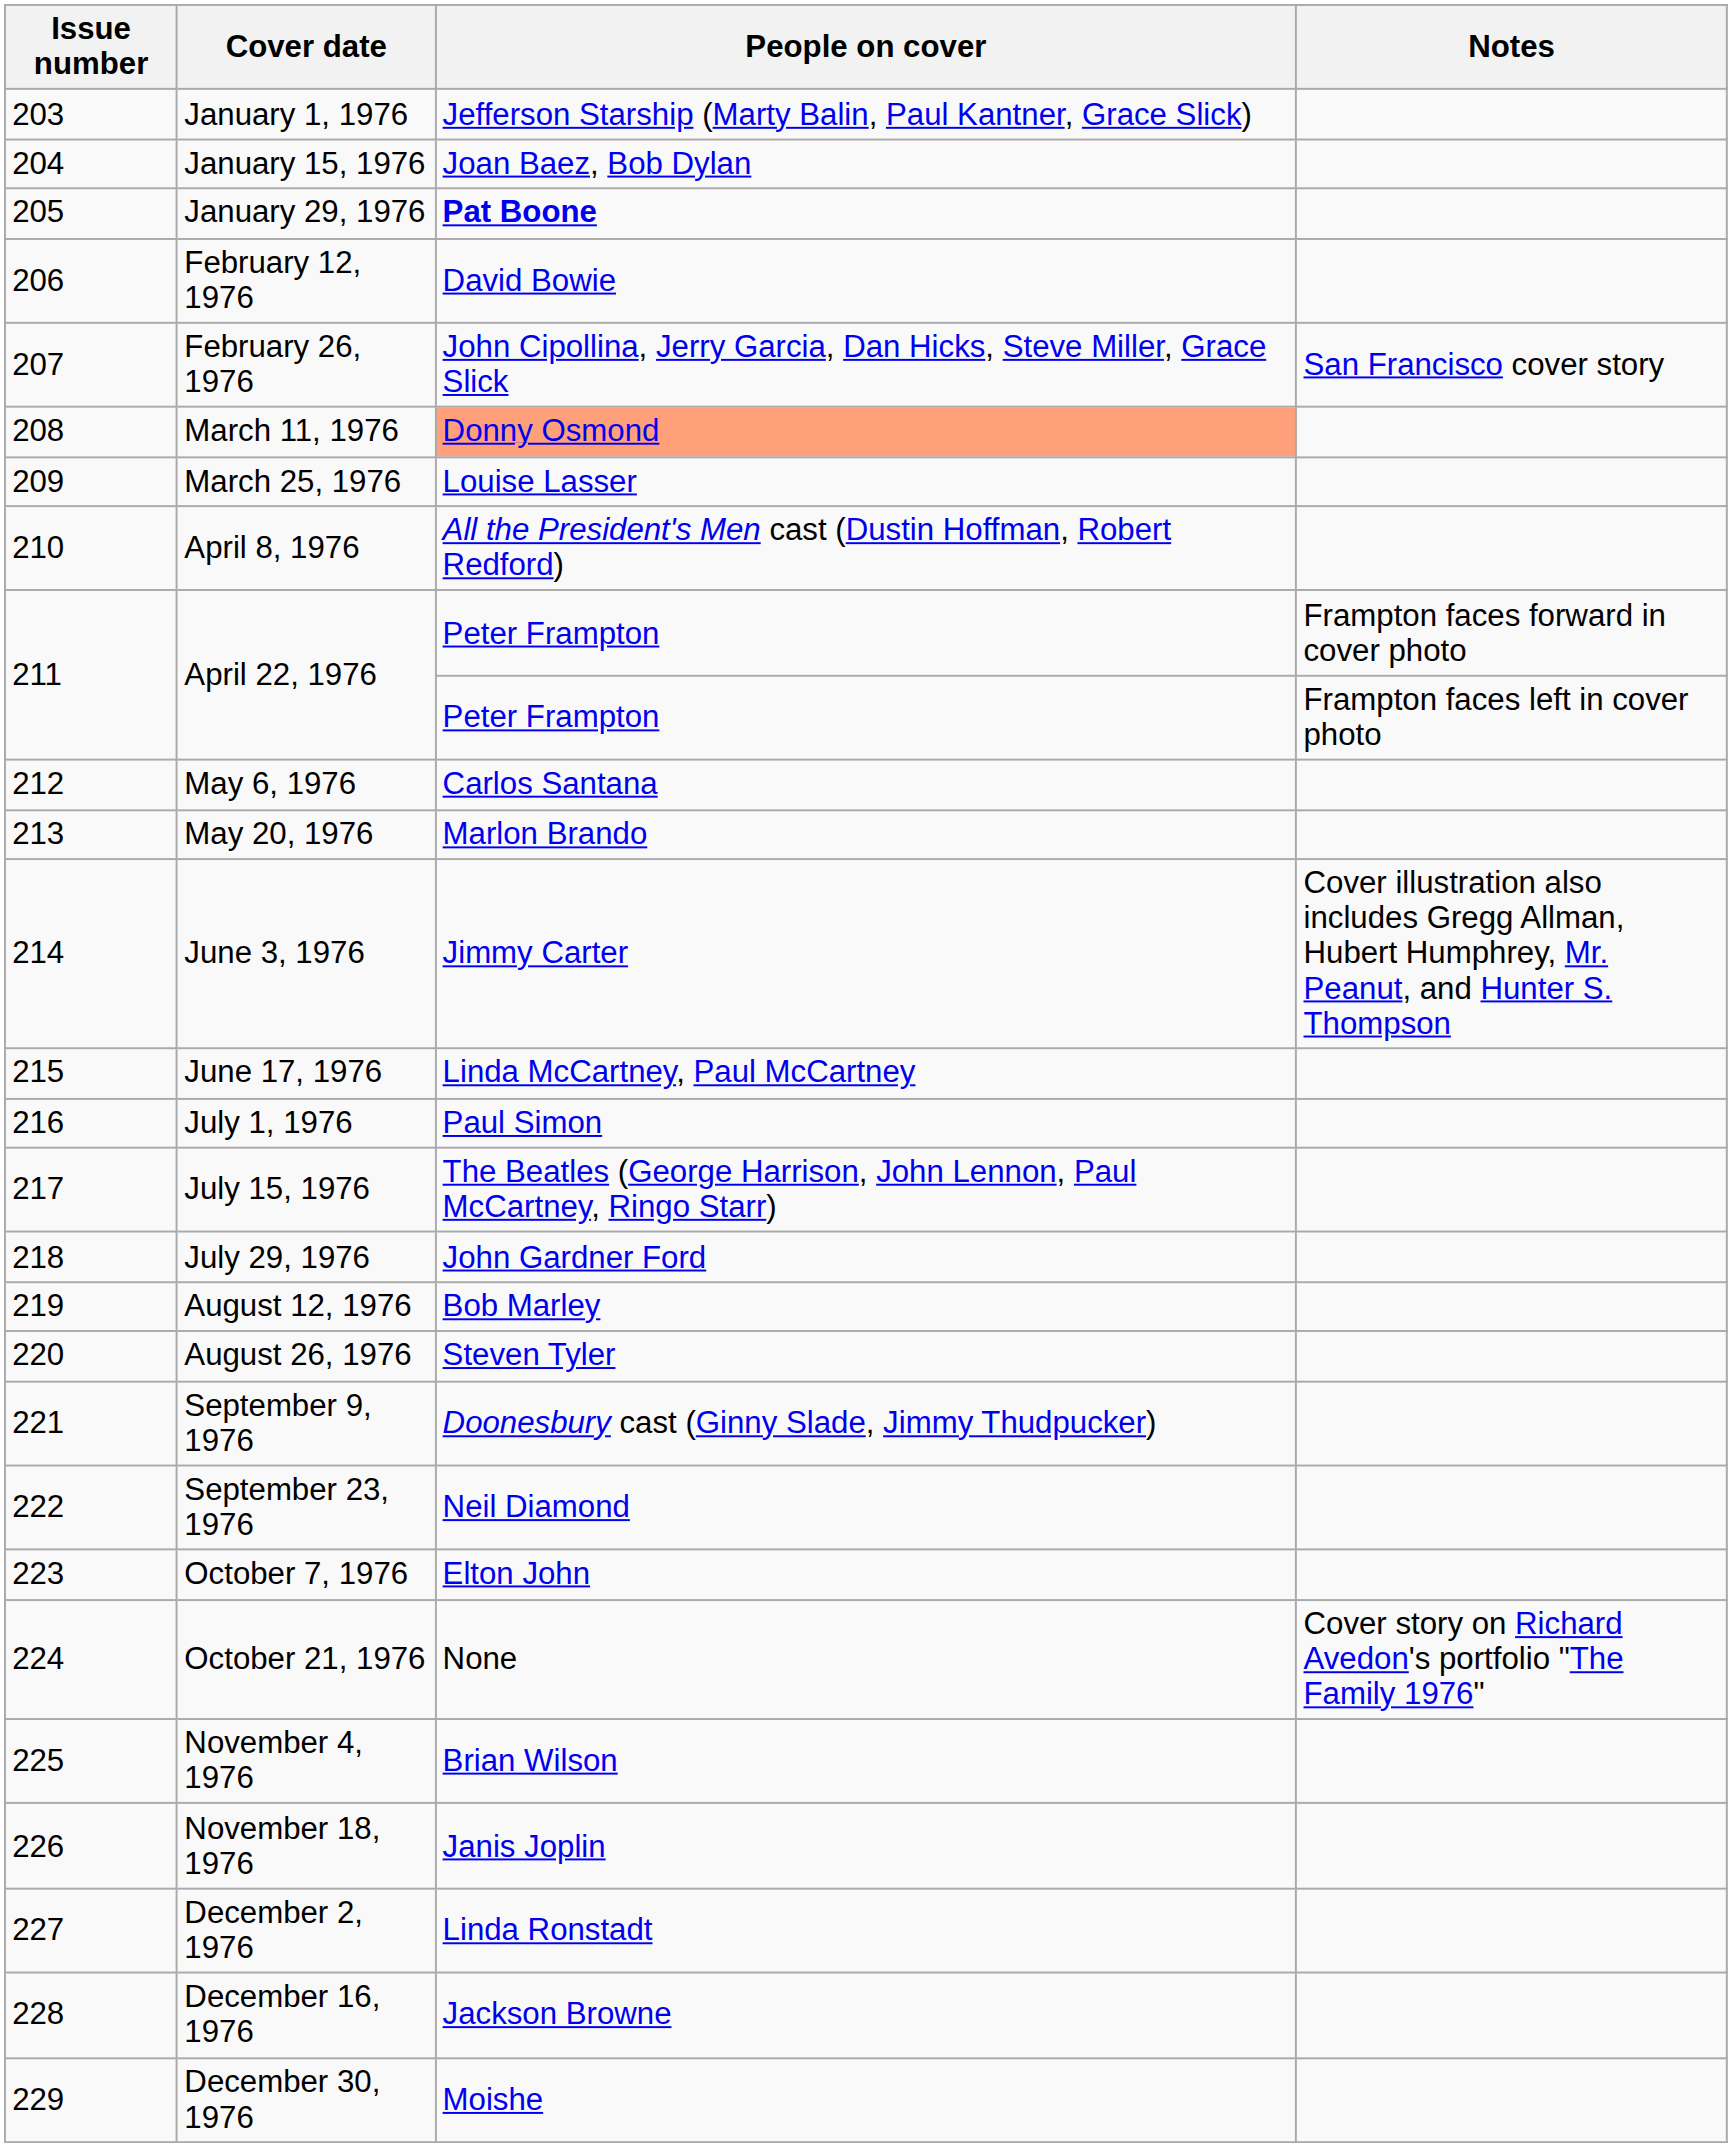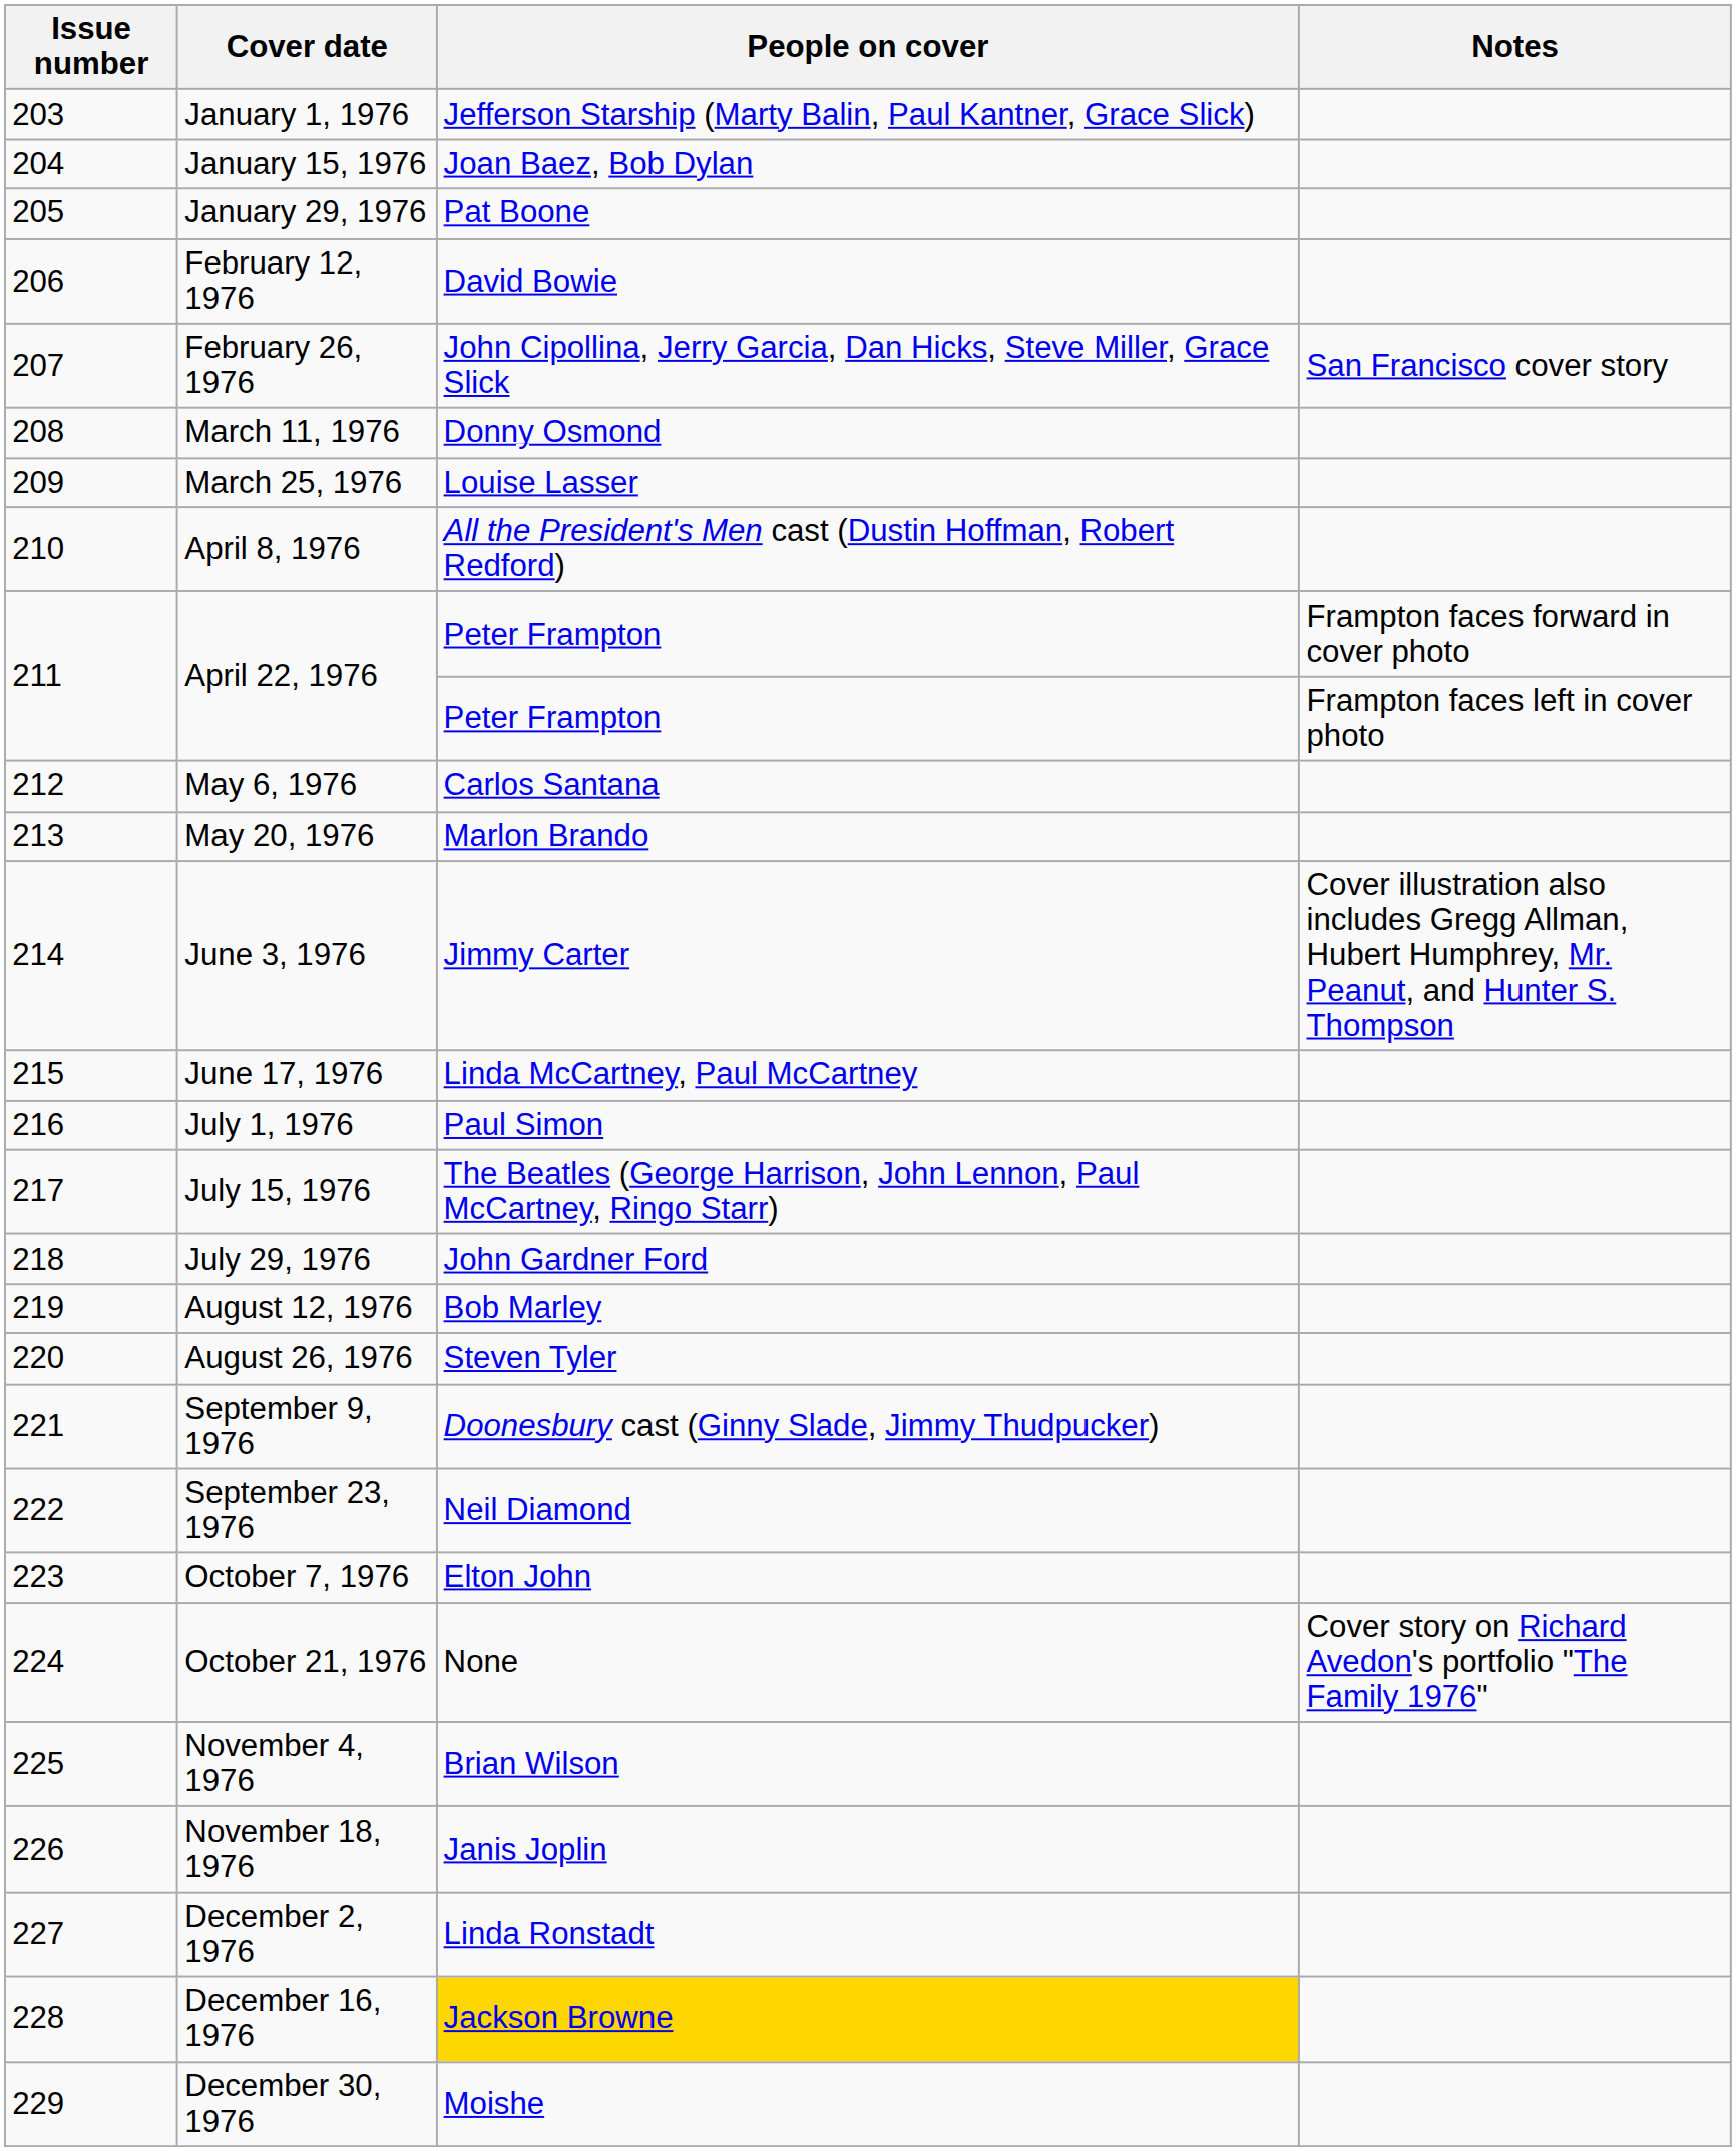January 29, 1976 | People on cover: bold -> normal
March 11, 1976 | People on cover: lightsalmon background -> no background
December 16, 1976 | People on cover: no background -> gold background
